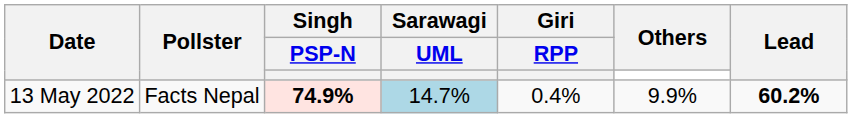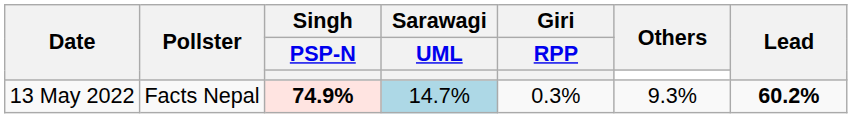13 May 2022 | Giri / RPP: 0.4% -> 0.3%
13 May 2022 | Others: 9.9% -> 9.3%
